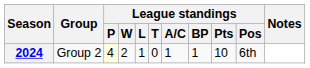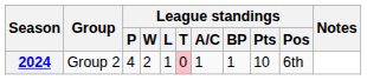2024 | League standings / P: lightyellow background -> no background
2024 | League standings / T: no background -> pink background
